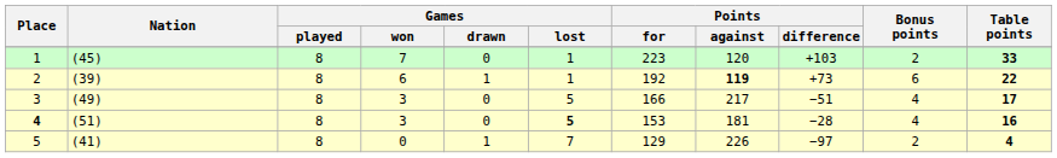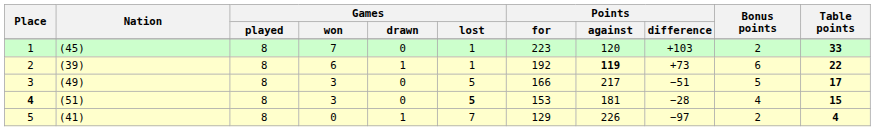row 5 | Bonus points: 4 -> 5
row 6 | Table points: 16 -> 15
